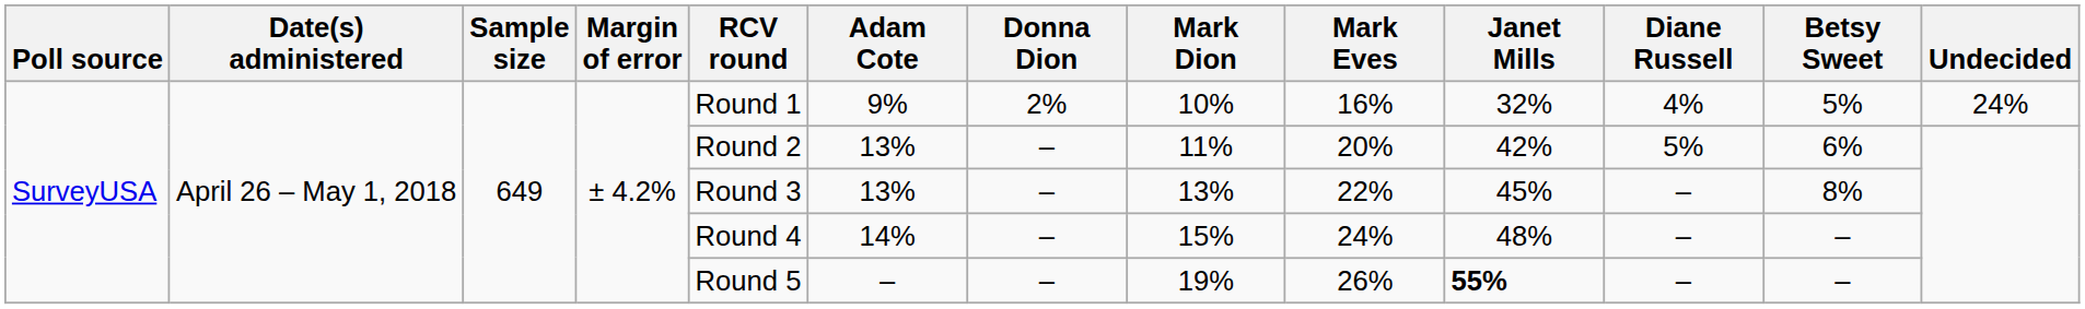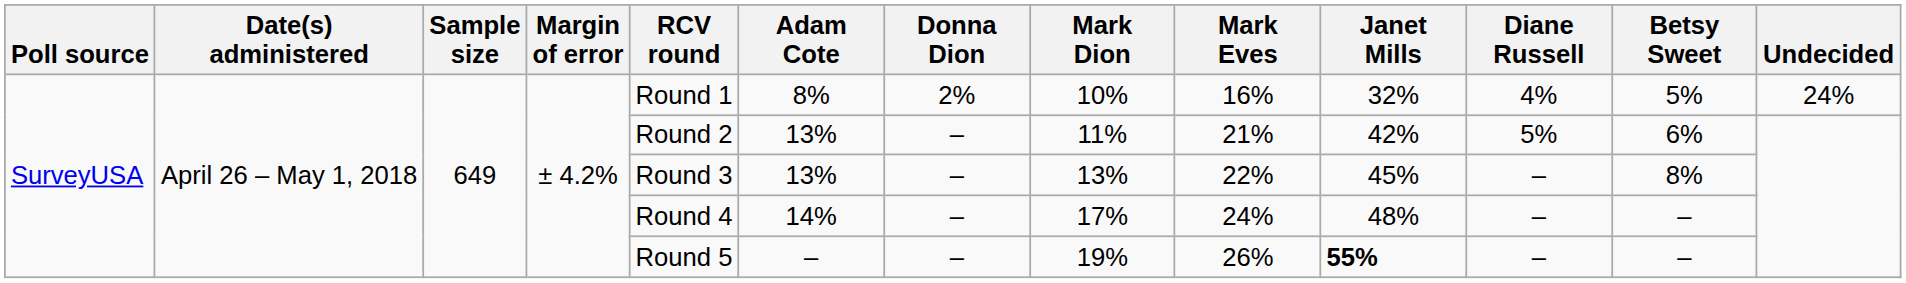row 2 | Adam Cote: 9% -> 8%
row 3 | Mark Eves: 20% -> 21%
row 5 | Mark Dion: 15% -> 17%
